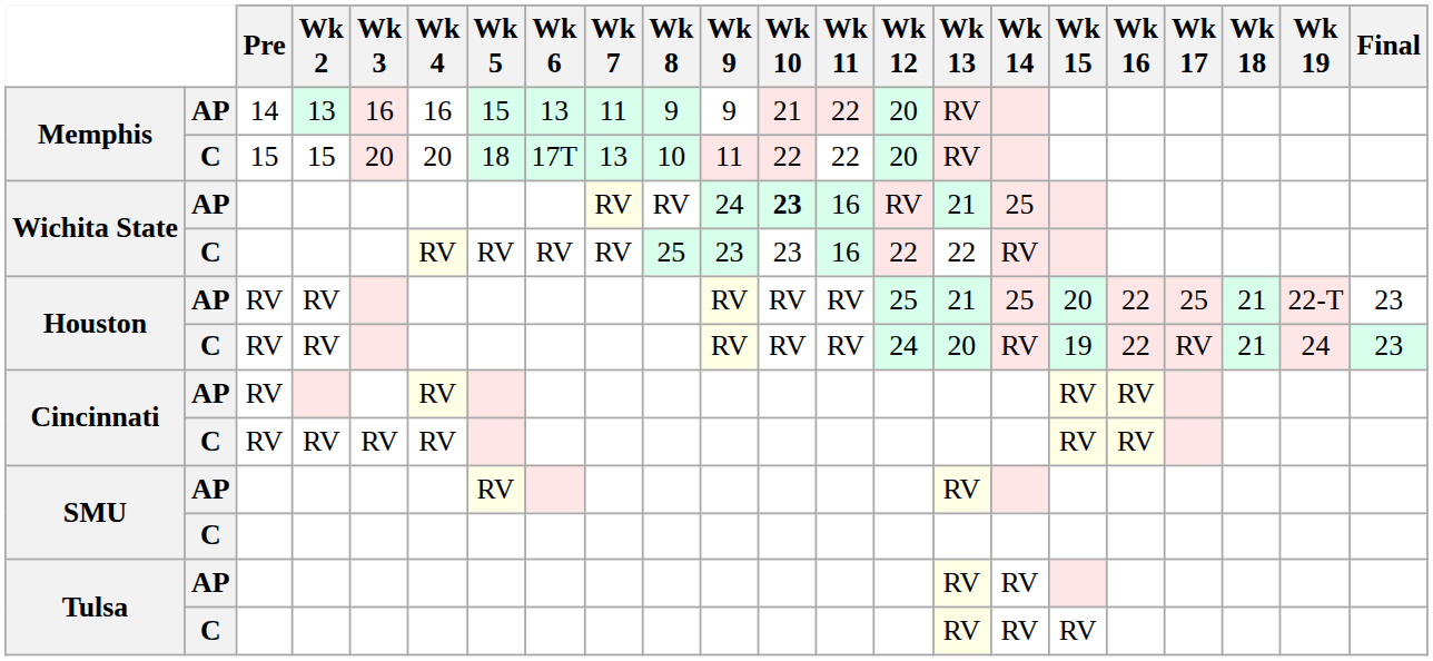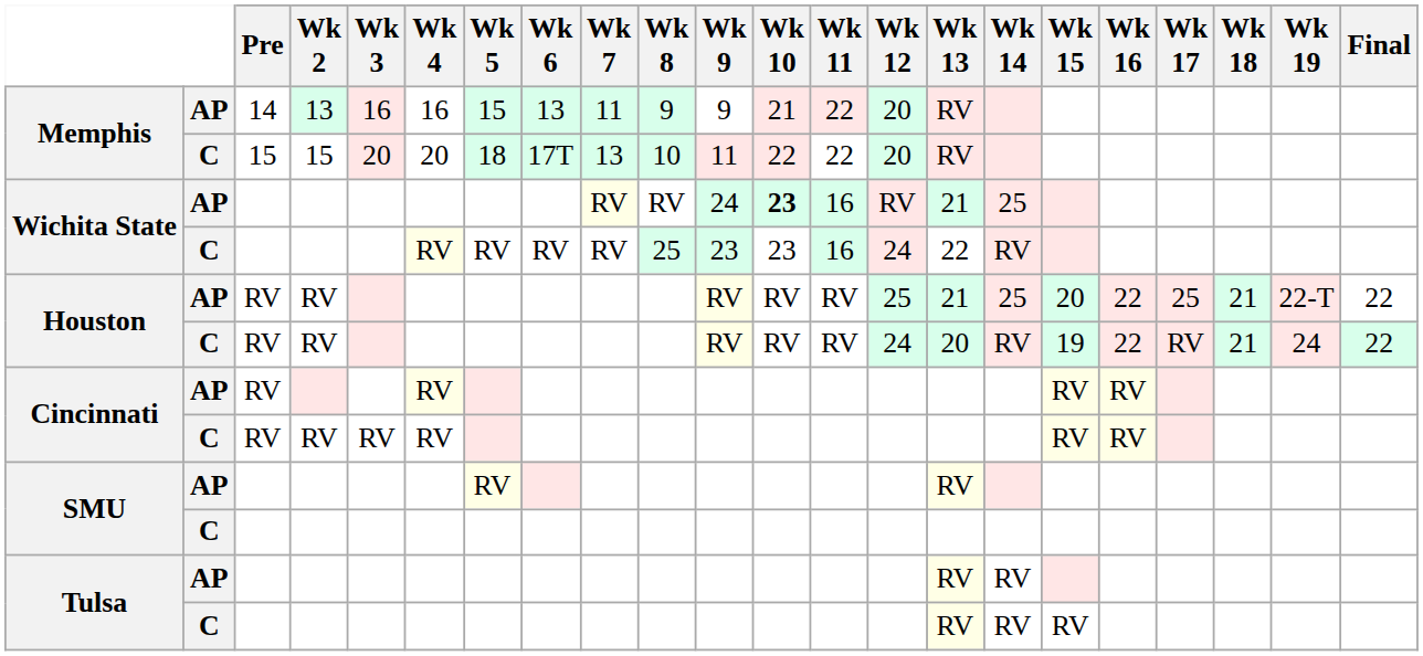Wichita State / C | Wk 12: 22 -> 24
Houston / AP | Final: 23 -> 22
Houston / C | Final: 23 -> 22
